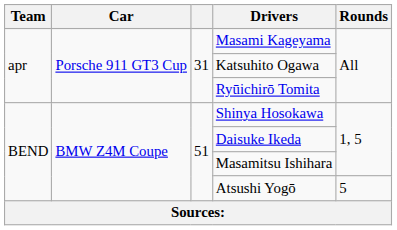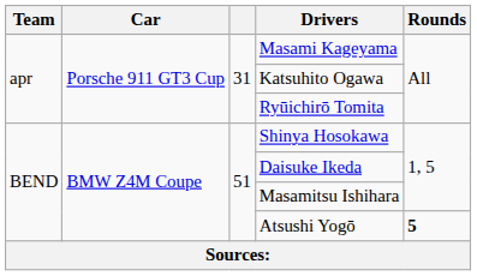Atsushi Yogō | Rounds: normal -> bold
